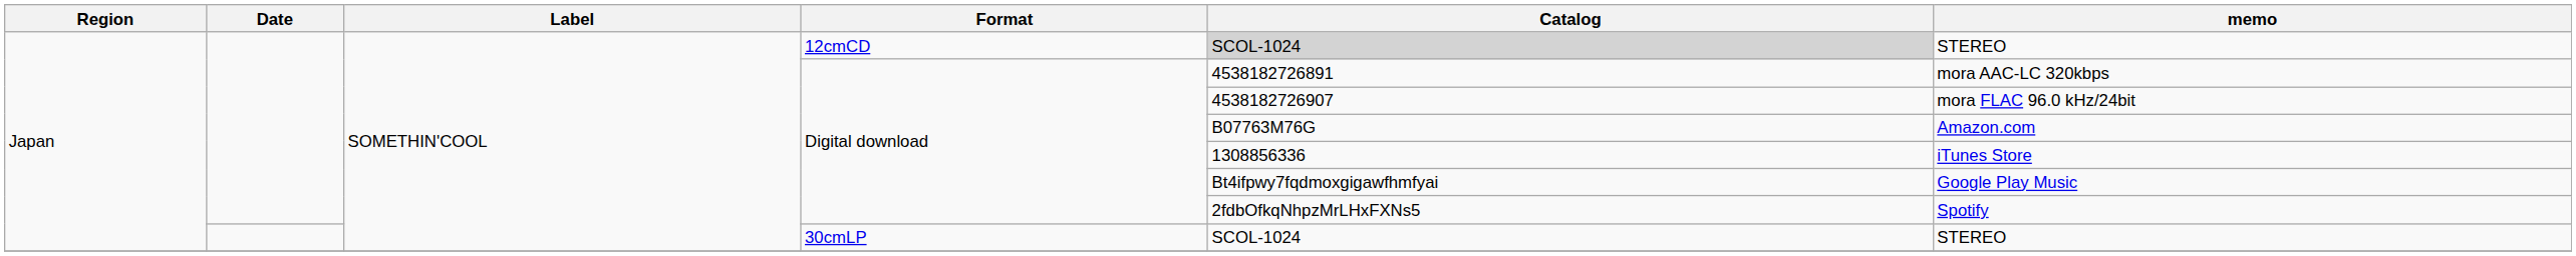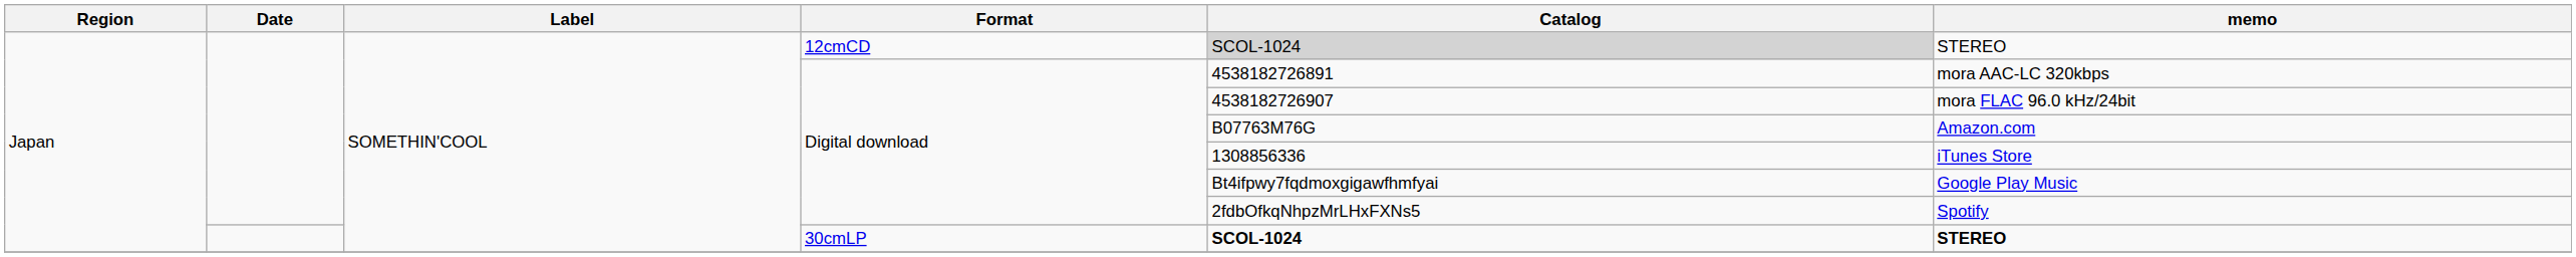30cmLP | Catalog: normal -> bold
30cmLP | memo: normal -> bold
